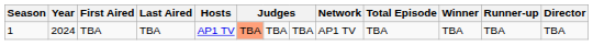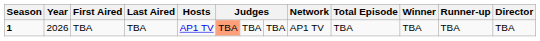row 2 | Season: normal -> bold
row 2 | Year: 2024 -> 2026
